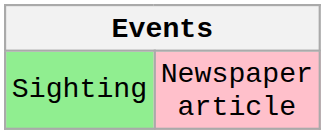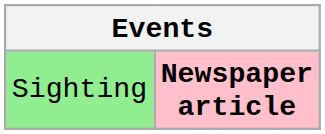Sighting | column 2: normal -> bold
